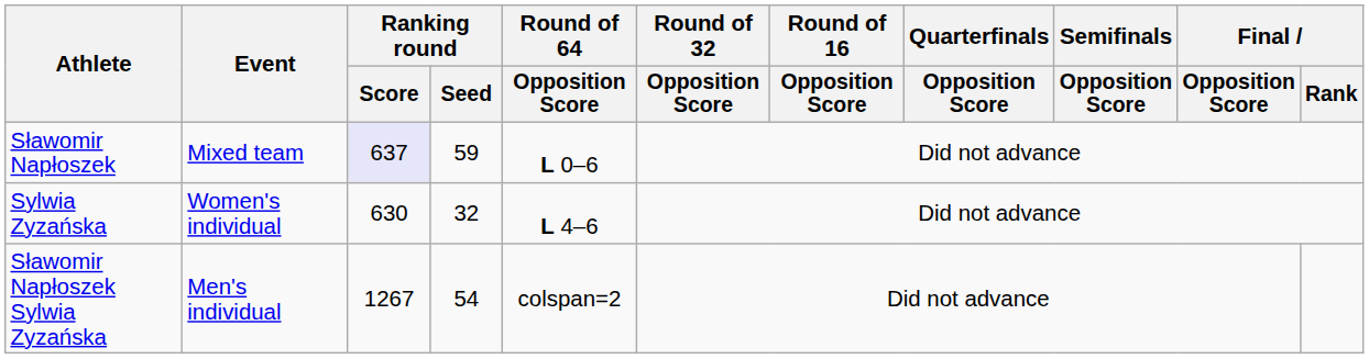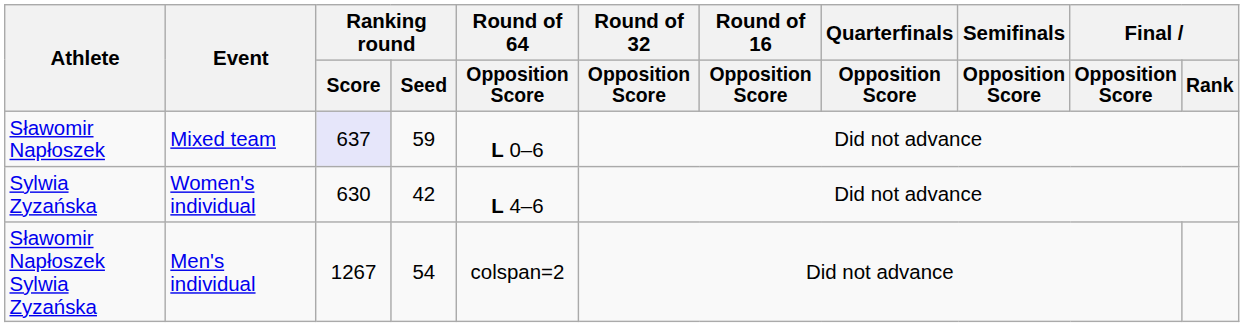Sylwia Zyzańska | Ranking round / Seed: 32 -> 42
